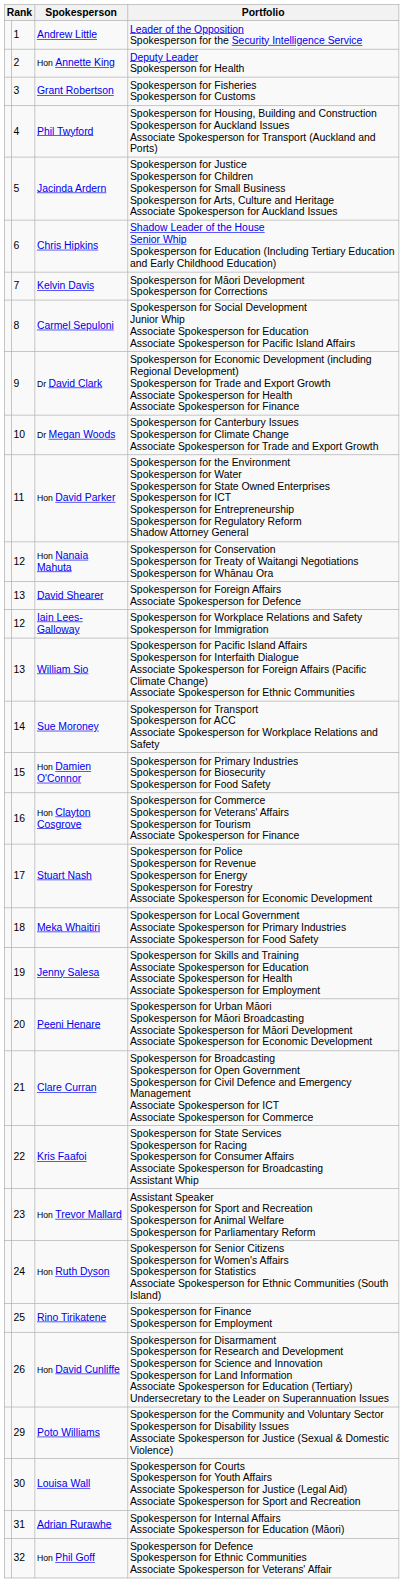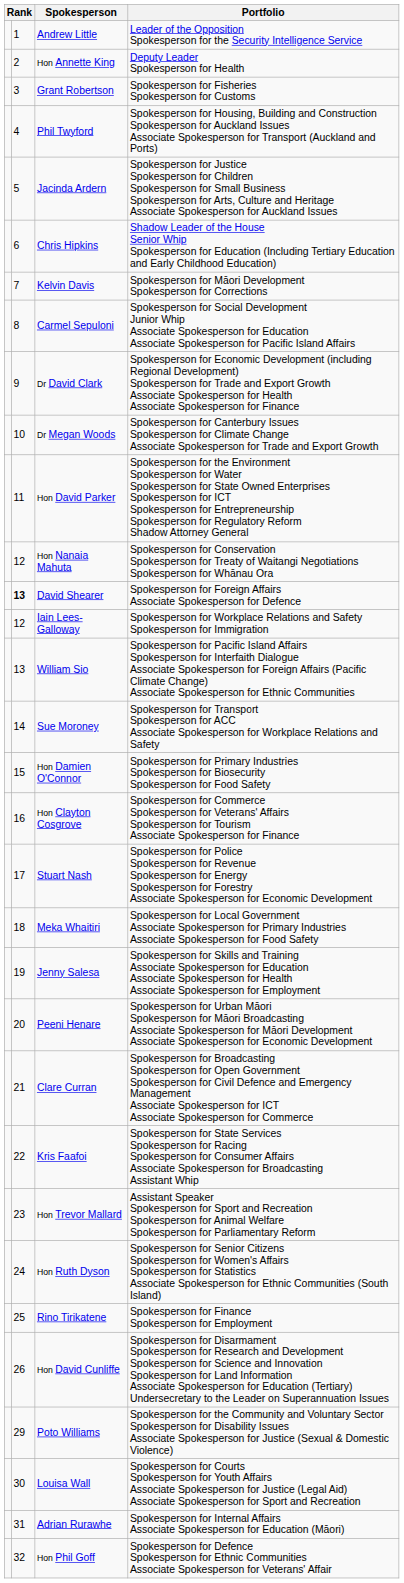David Shearer | column 2: normal -> bold
